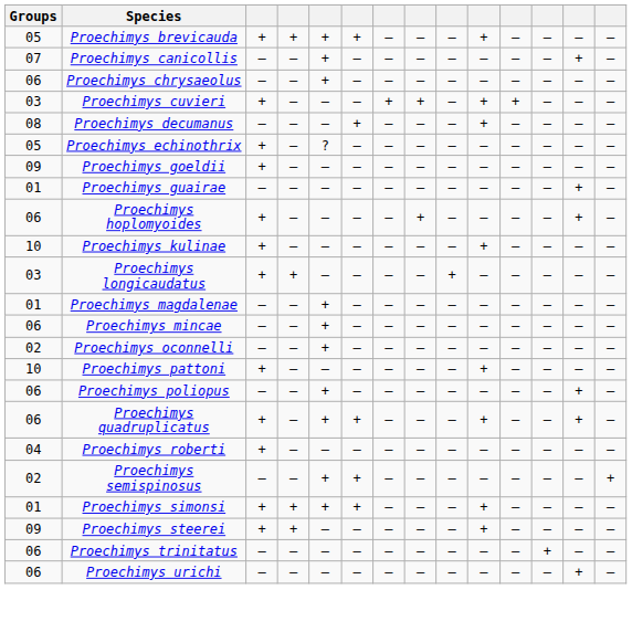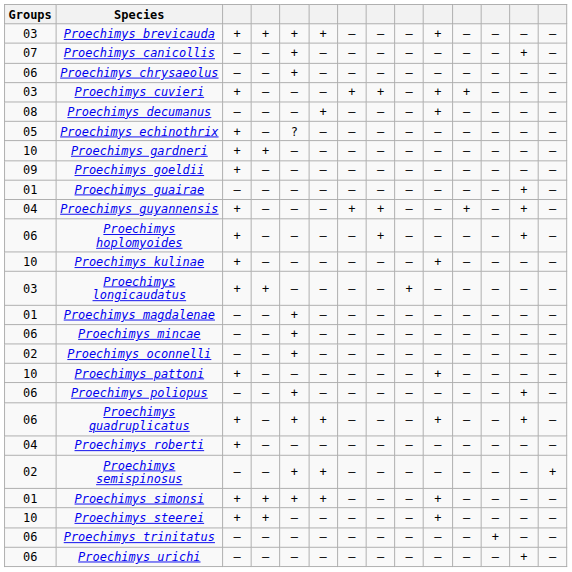Proechimys brevicauda | Groups: 05 -> 03
+ row: 10 | Proechimys gardneri | + | + | — | — | — | — | — | — | — | — | — | —
+ row: 04 | Proechimys guyannensis | + | — | — | — | + | + | — | — | + | — | + | —
Proechimys steerei | Groups: 09 -> 10
